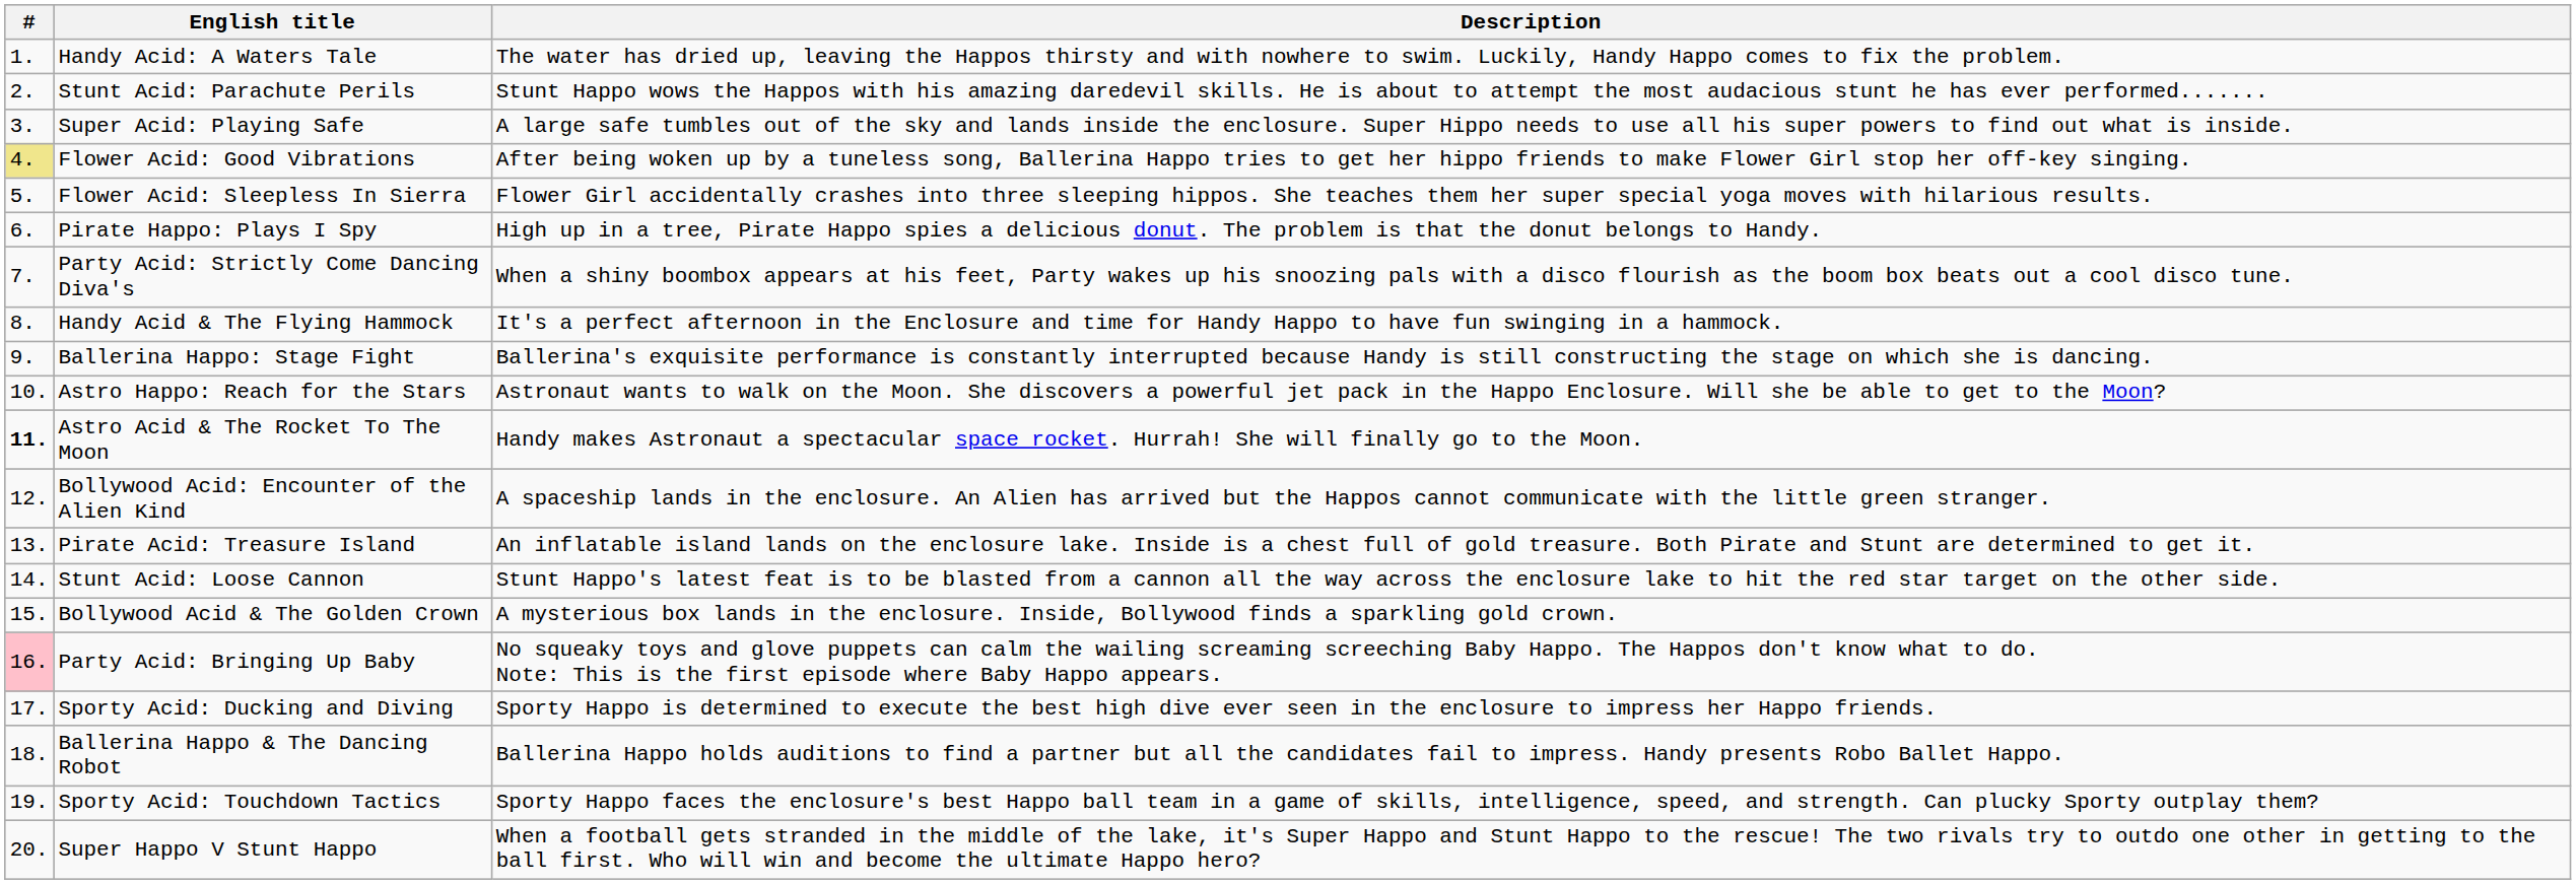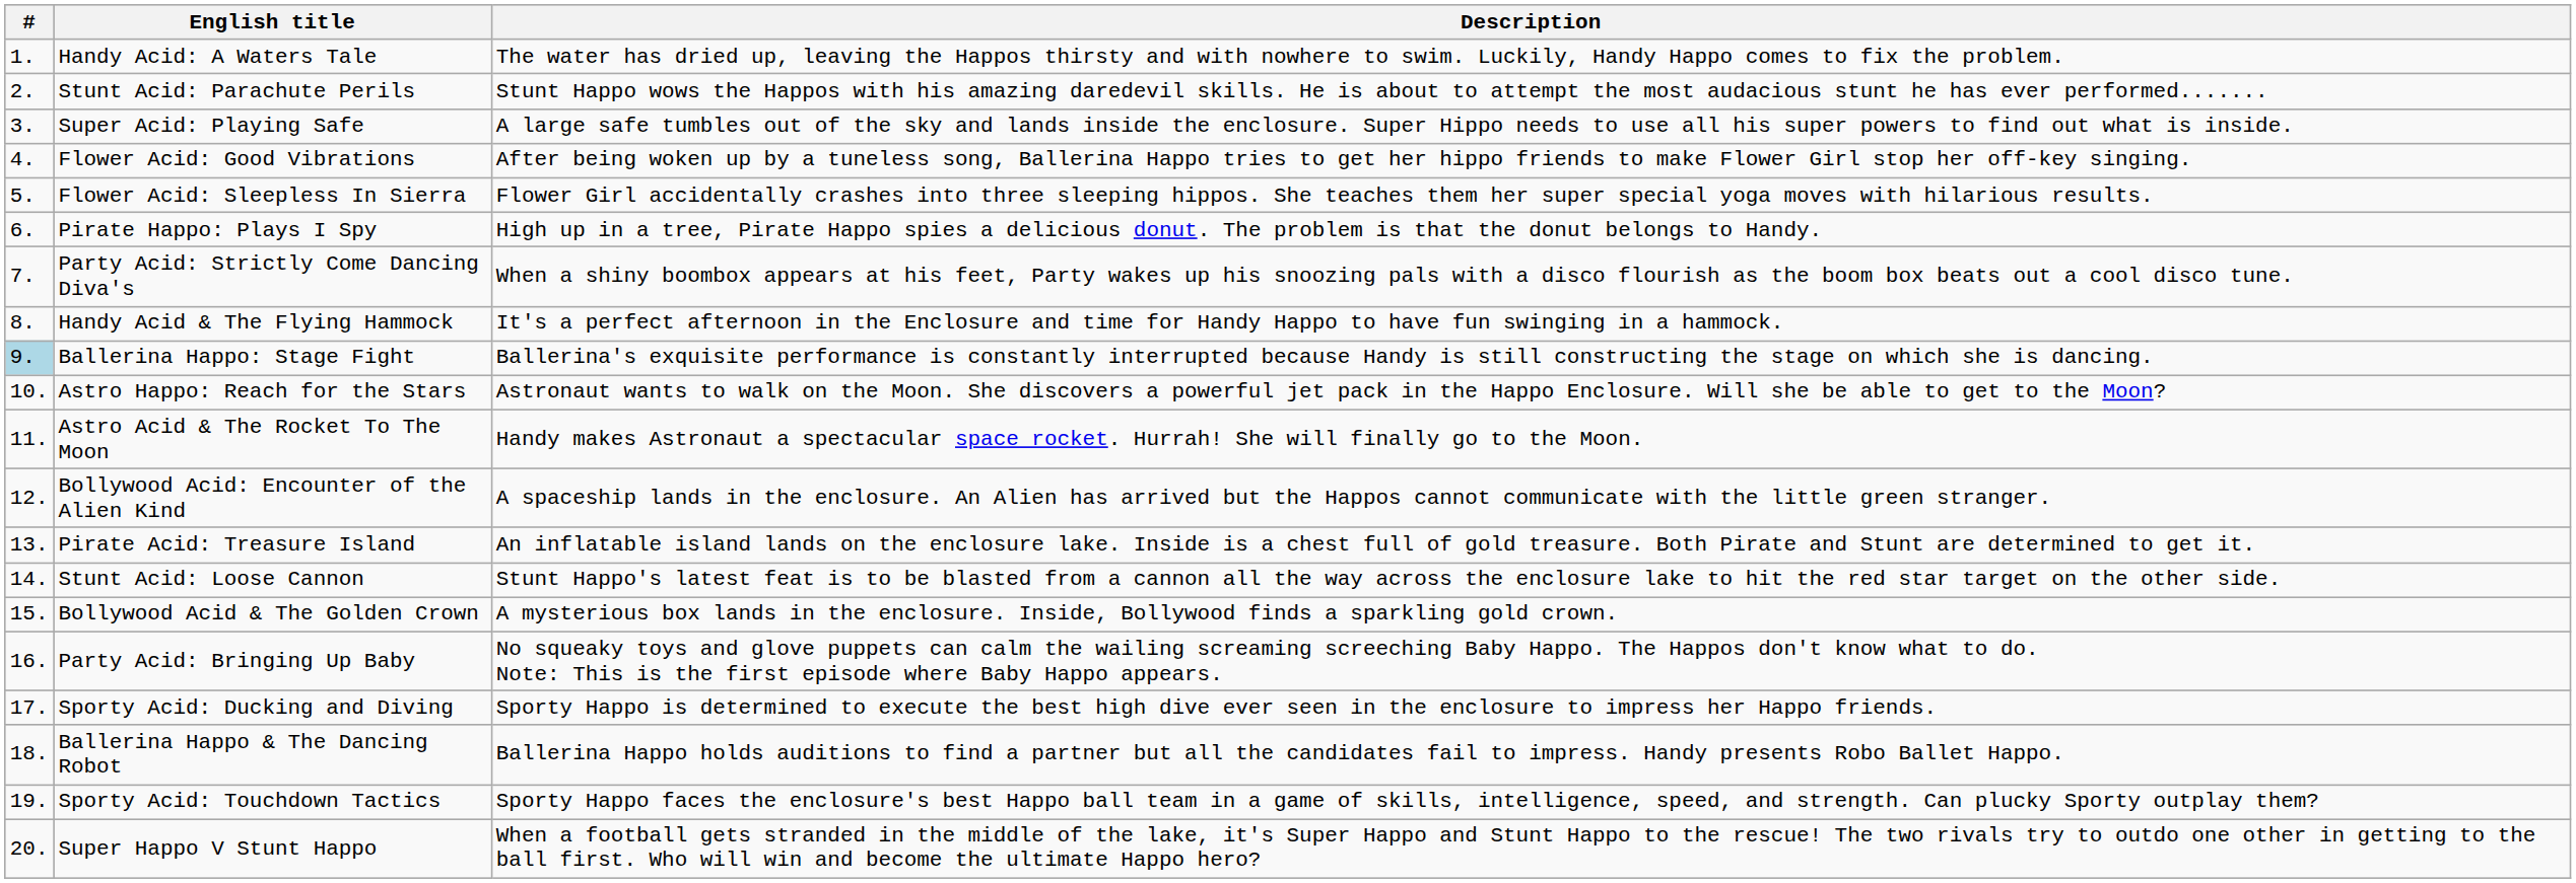Flower Acid: Good Vibrations | #: khaki background -> no background
Ballerina Happo: Stage Fight | #: no background -> lightblue background
Astro Acid & The Rocket To The Moon | #: bold -> normal
Party Acid: Bringing Up Baby | #: pink background -> no background
